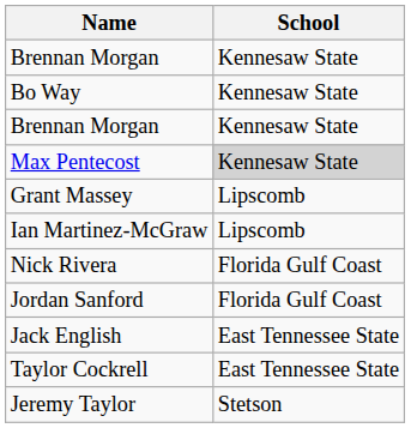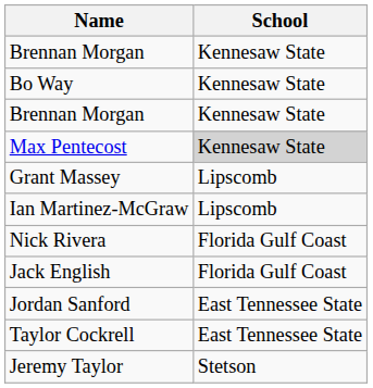row 9 | Name: Jordan Sanford -> Jack English
row 10 | Name: Jack English -> Jordan Sanford
